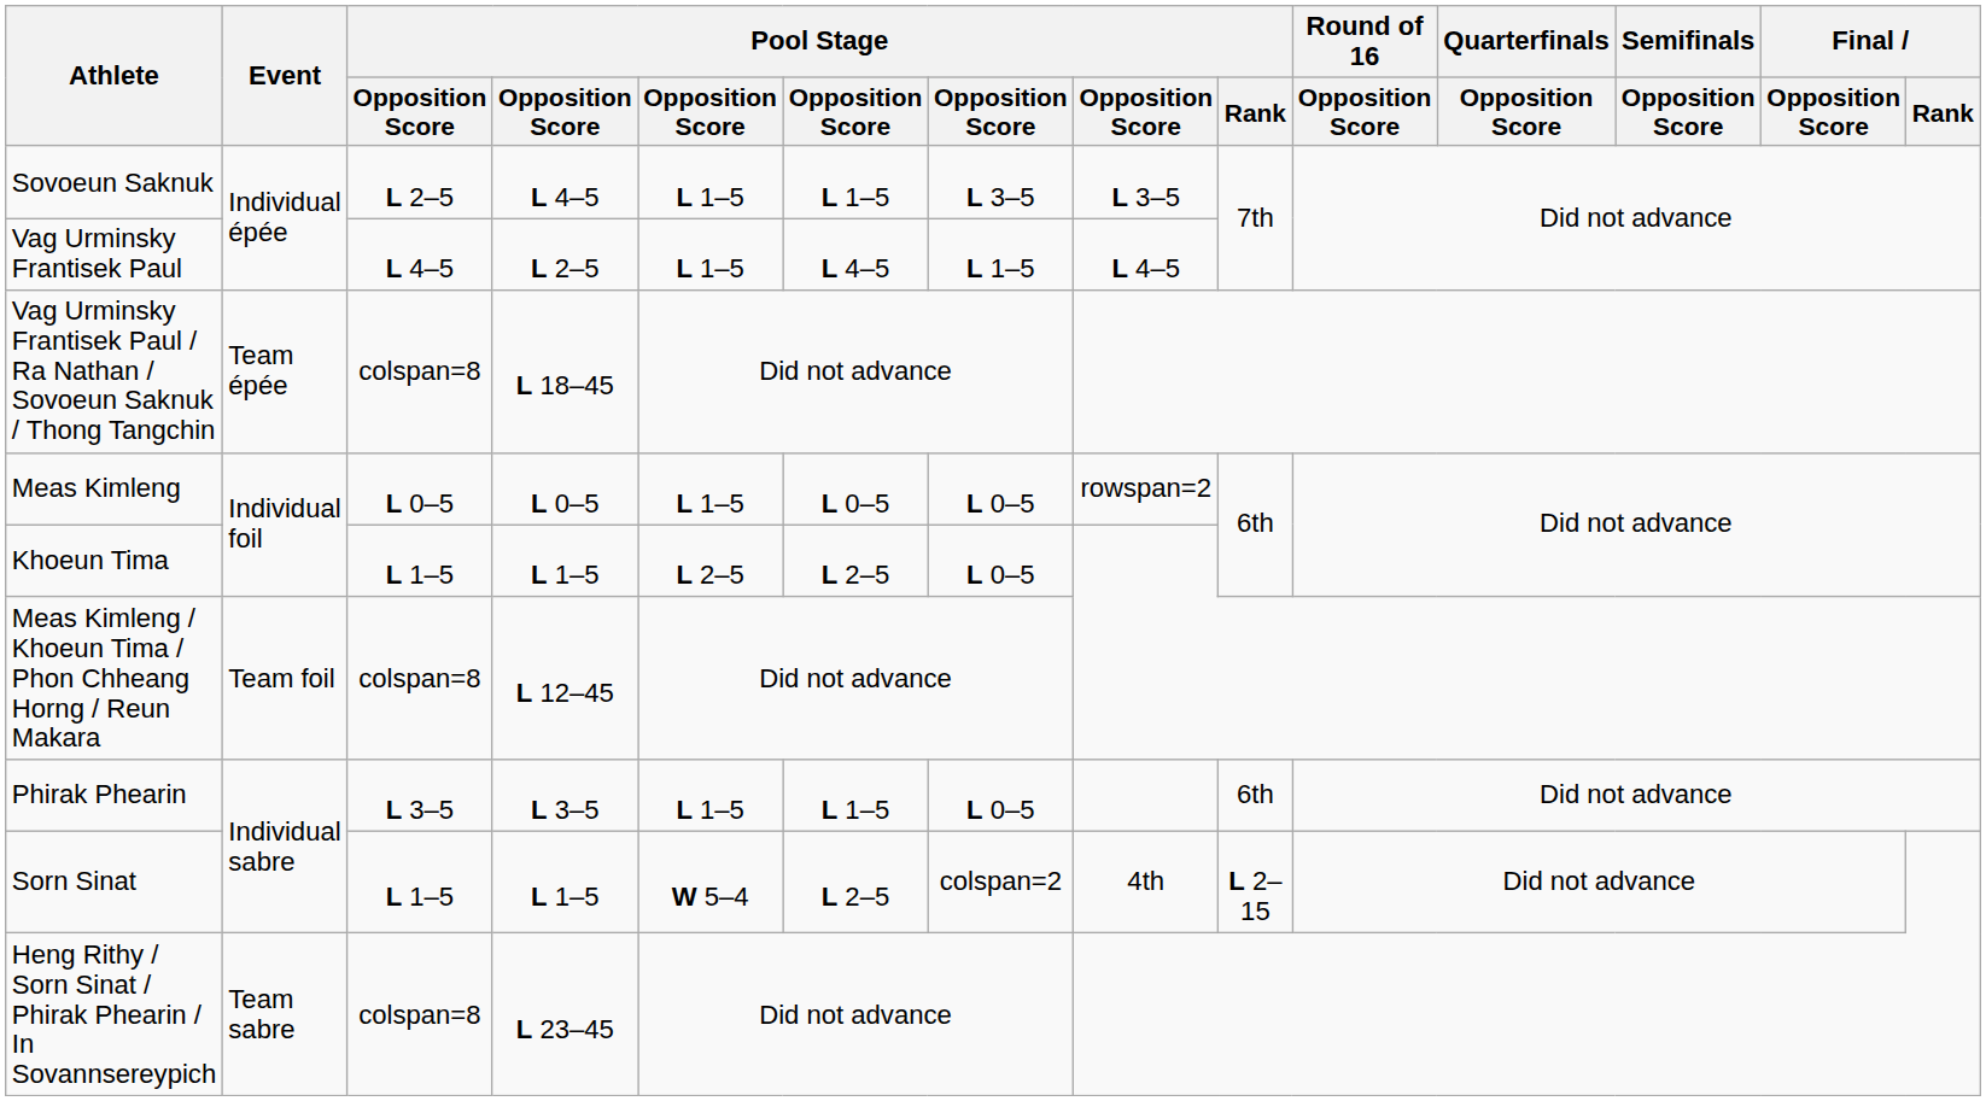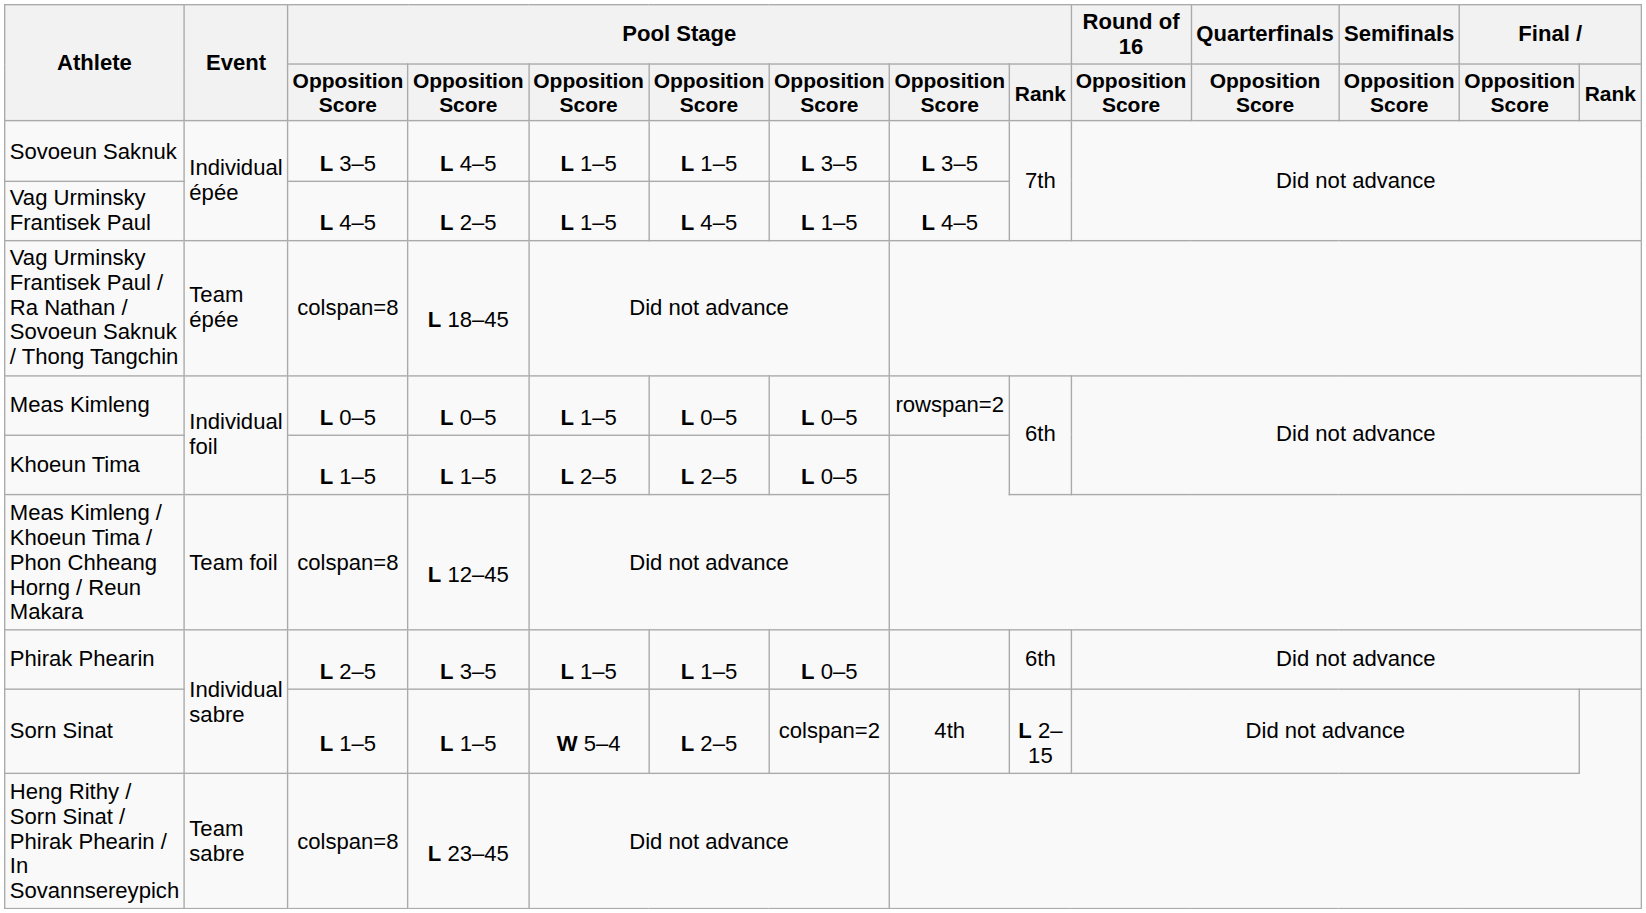Sovoeun Saknuk | column 3: L 2–5 -> L 3–5
Phirak Phearin | column 3: L 3–5 -> L 2–5
